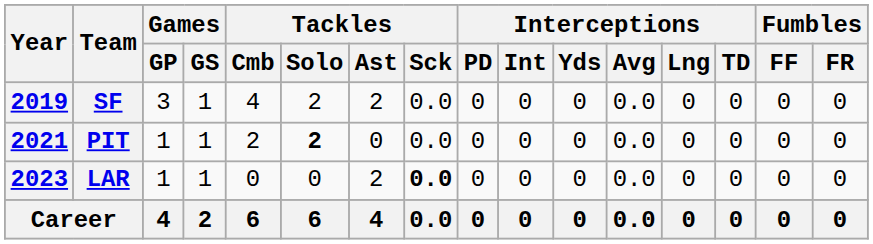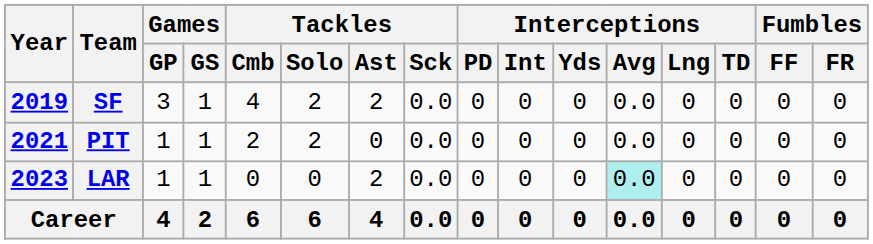PIT | Tackles / Solo: bold -> normal
LAR | Tackles / Sck: bold -> normal
LAR | Interceptions / Avg: no background -> paleturquoise background
